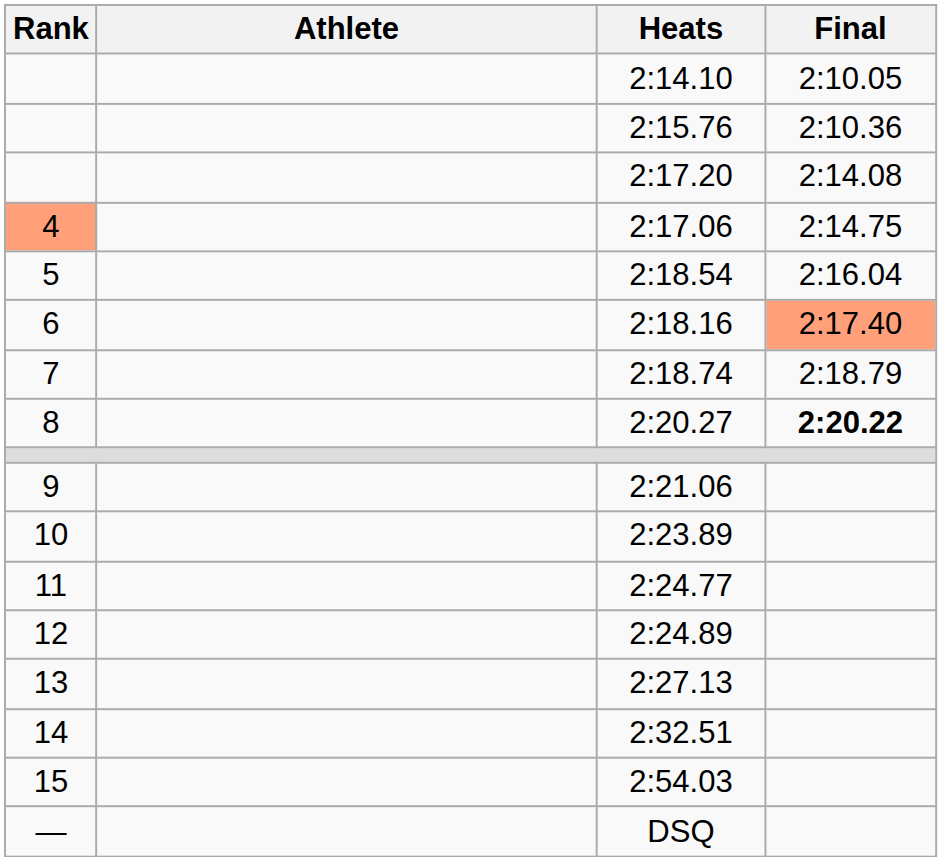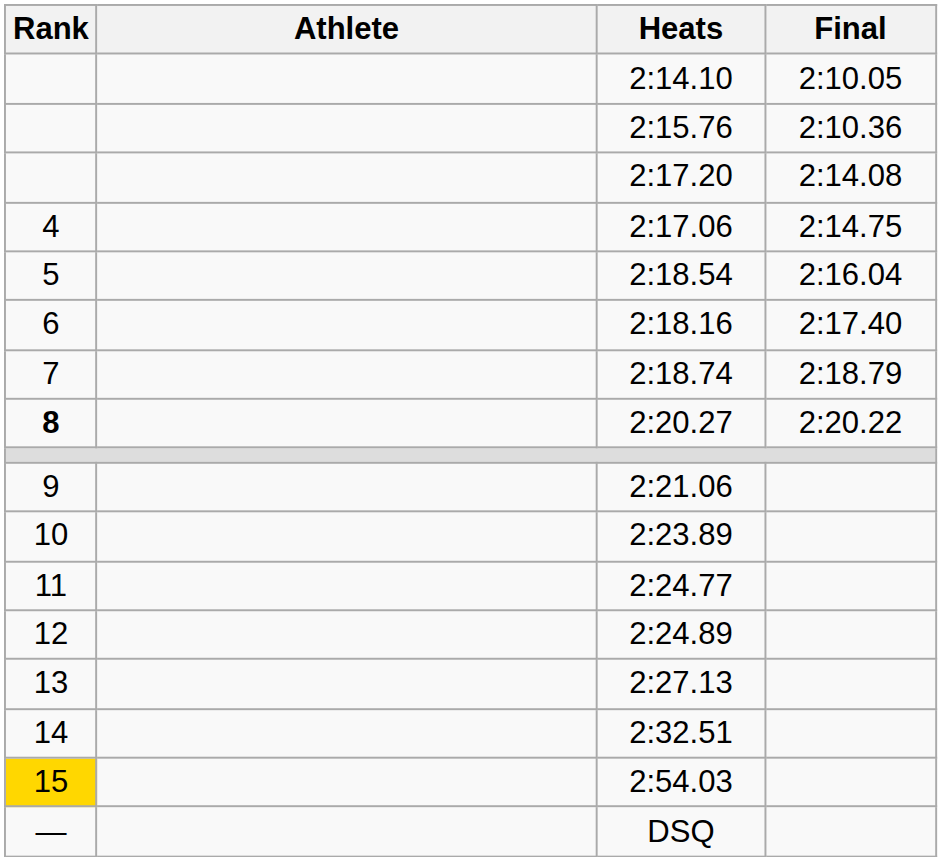2:17.06 | Rank: lightsalmon background -> no background
2:18.16 | Final: lightsalmon background -> no background
2:20.27 | Rank: normal -> bold
2:20.27 | Final: bold -> normal
2:54.03 | Rank: no background -> gold background
